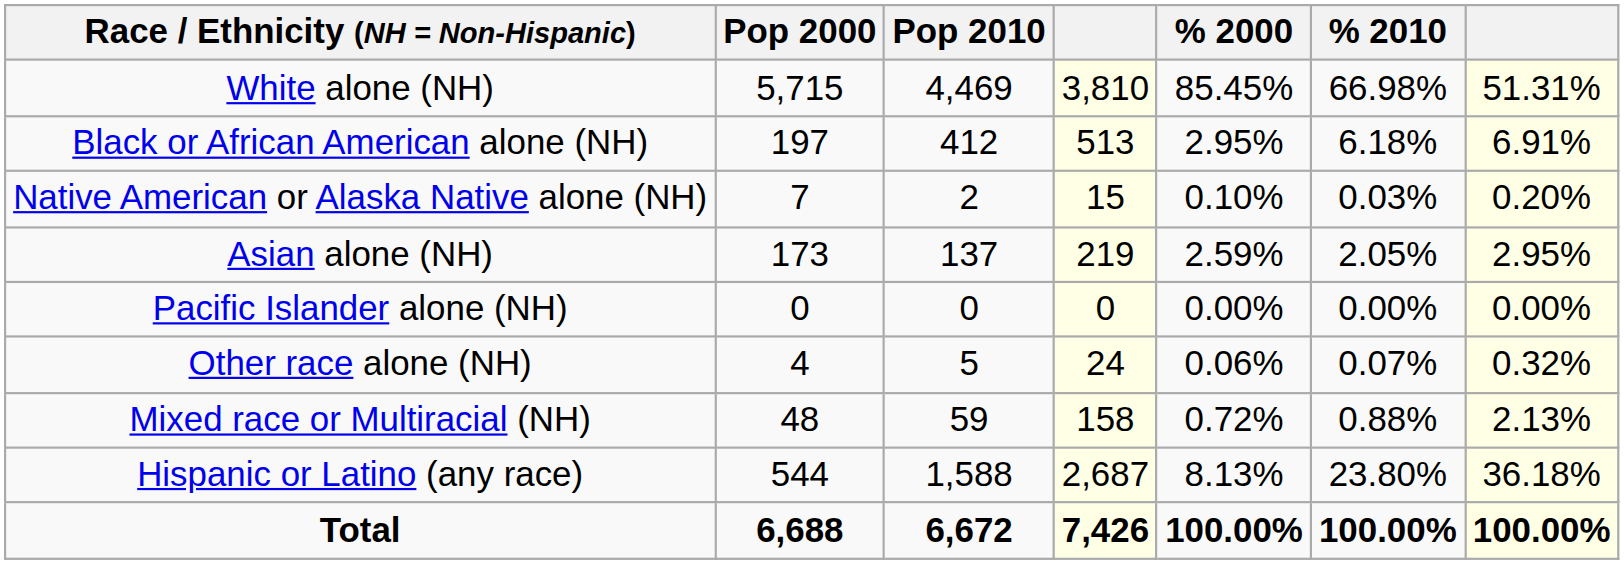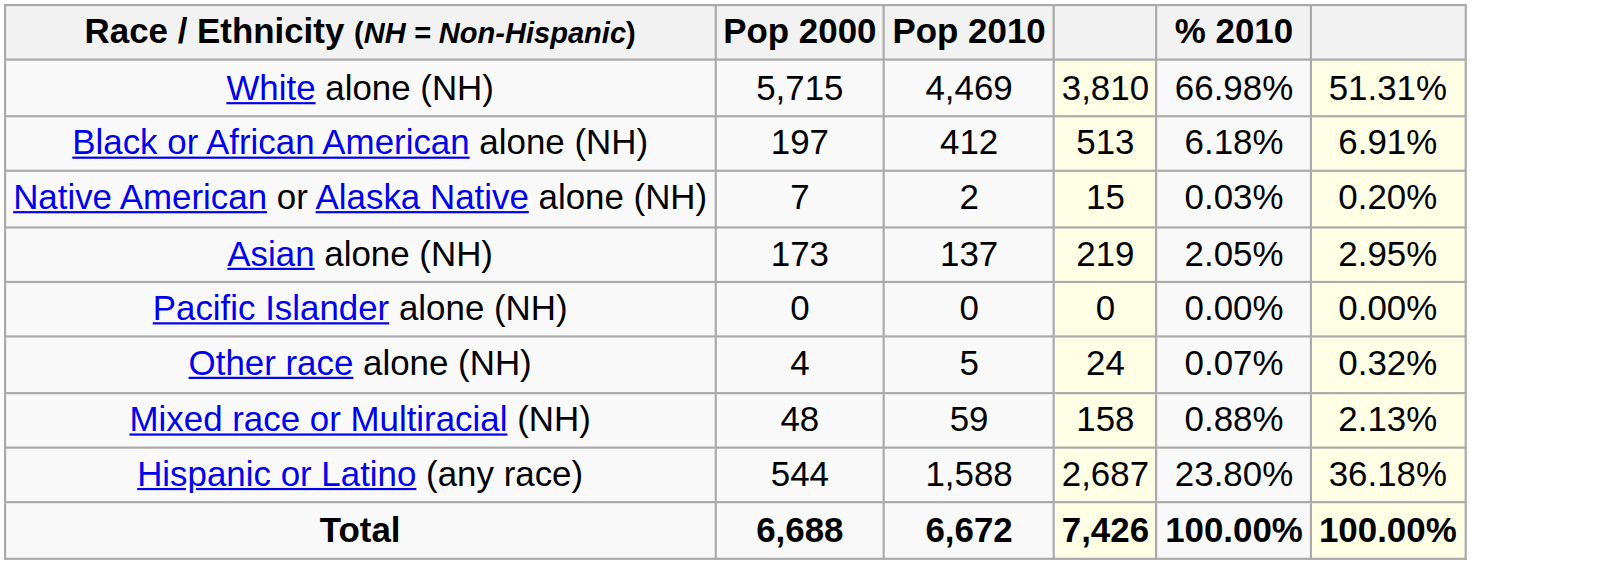- column: % 2000 | 85.45% | 2.95% | 0.10% | 2.59% | 0.00% | 0.06% | 0.72% | 8.13% | 100.00%
